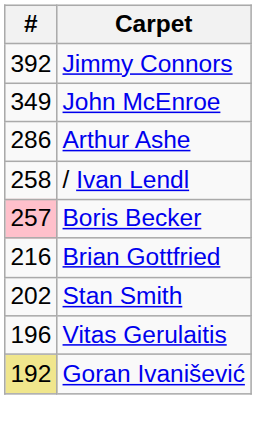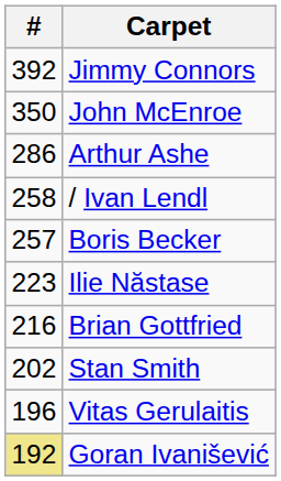John McEnroe | #: 349 -> 350
Boris Becker | #: pink background -> no background
+ row: 223 | Ilie Năstase
